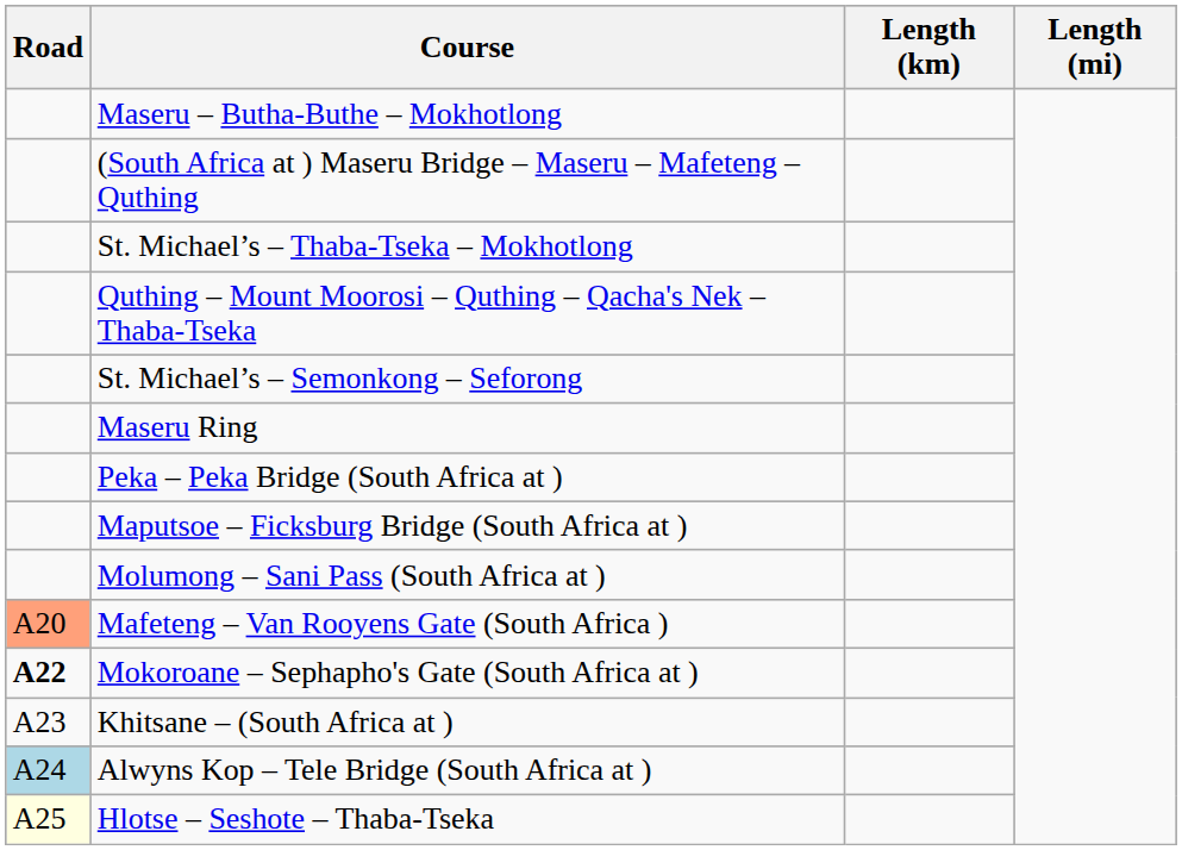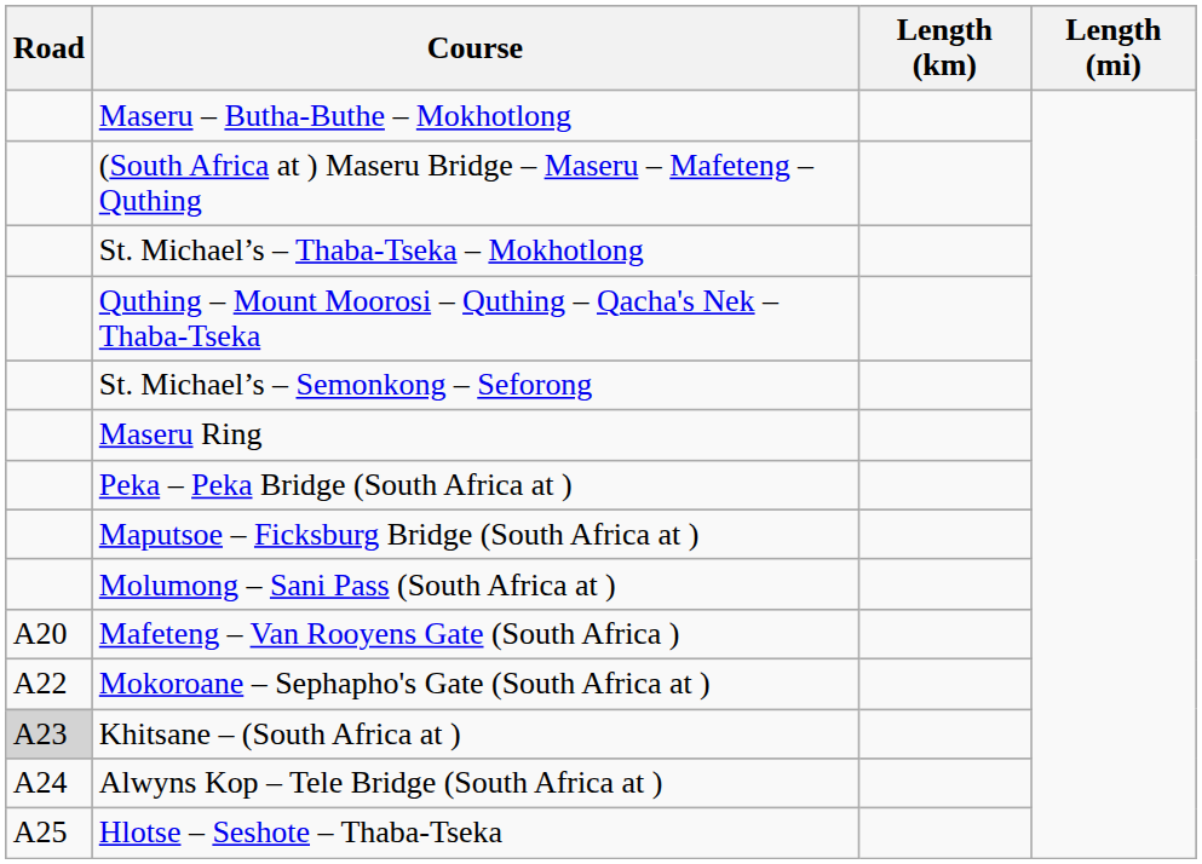Mafeteng – Van Rooyens Gate (South Africa ) | Road: lightsalmon background -> no background
Mokoroane – Sephapho's Gate (South Africa at ) | Road: bold -> normal
Khitsane – (South Africa at ) | Road: no background -> lightgrey background
Alwyns Kop – Tele Bridge (South Africa at ) | Road: lightblue background -> no background
Hlotse – Seshote – Thaba-Tseka | Road: lightyellow background -> no background
